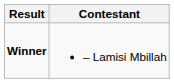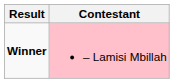Winner | Contestant: no background -> pink background
